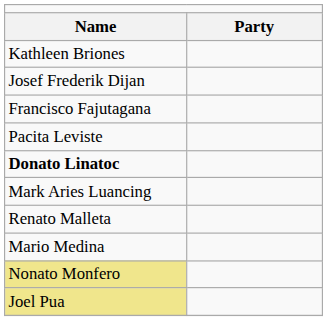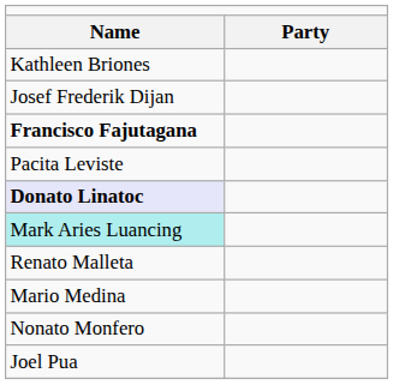Francisco Fajutagana | column 1: normal -> bold
Donato Linatoc | column 1: no background -> lavender background
Mark Aries Luancing | column 1: no background -> paleturquoise background
Nonato Monfero | column 1: khaki background -> no background
Joel Pua | column 1: khaki background -> no background
